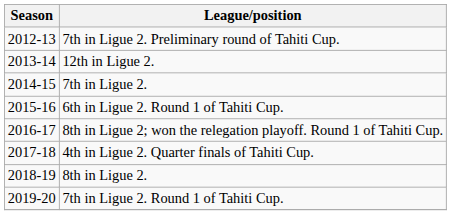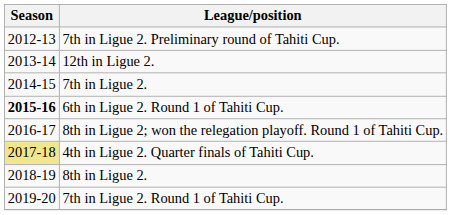6th in Ligue 2. Round 1 of Tahiti Cup. | Season: normal -> bold
4th in Ligue 2. Quarter finals of Tahiti Cup. | Season: no background -> khaki background
